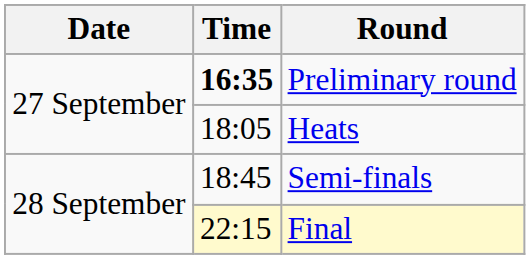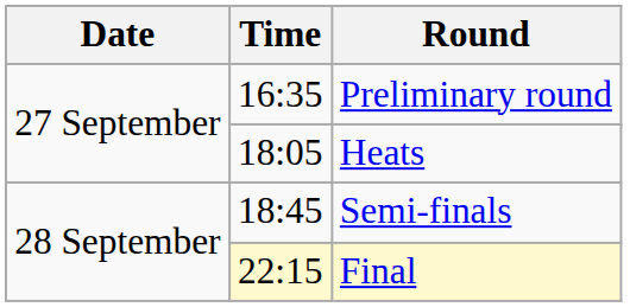Preliminary round | Time: bold -> normal
